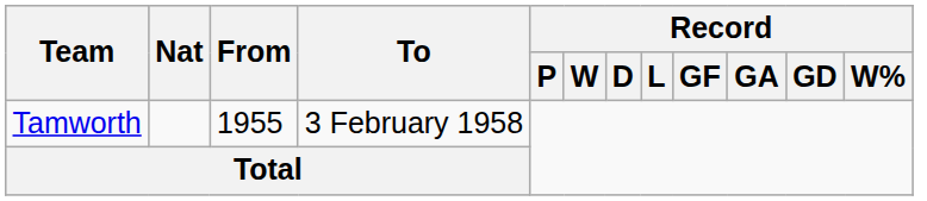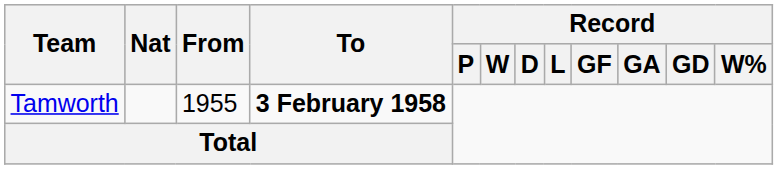Tamworth | To: normal -> bold
